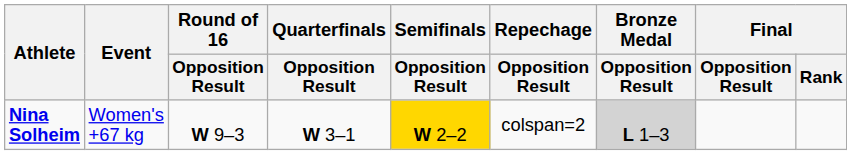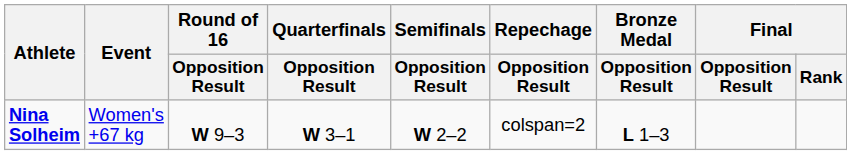Nina Solheim | Semifinals / Opposition Result: gold background -> no background
Nina Solheim | Bronze Medal / Opposition Result: lightgrey background -> no background
